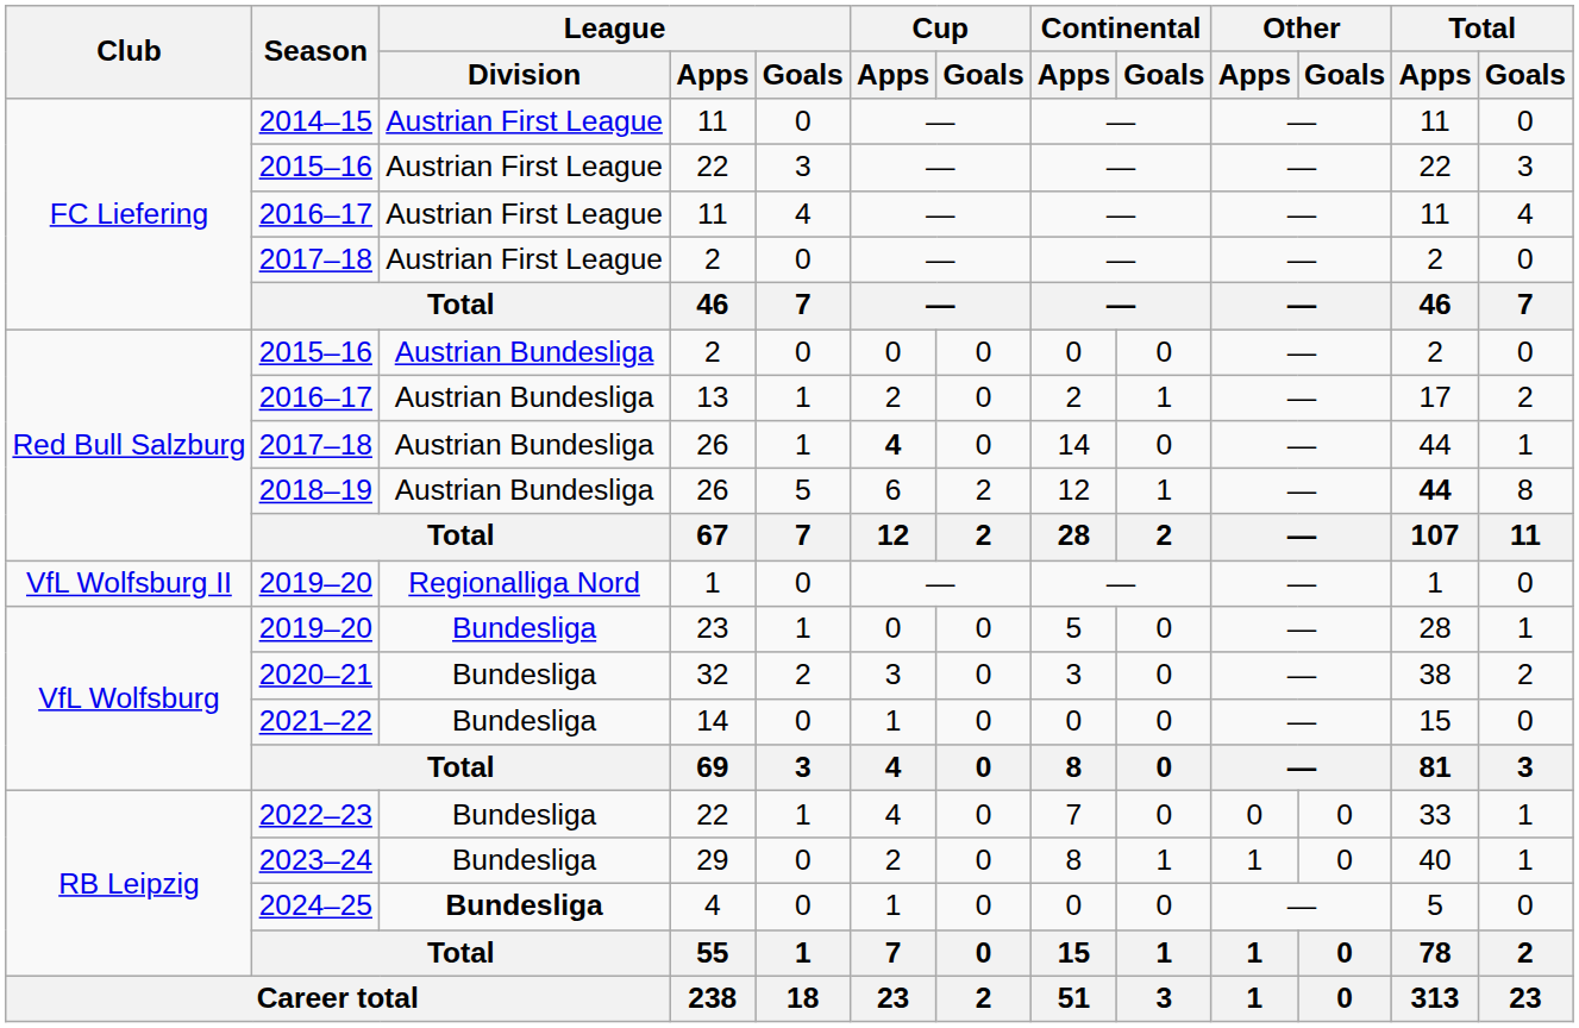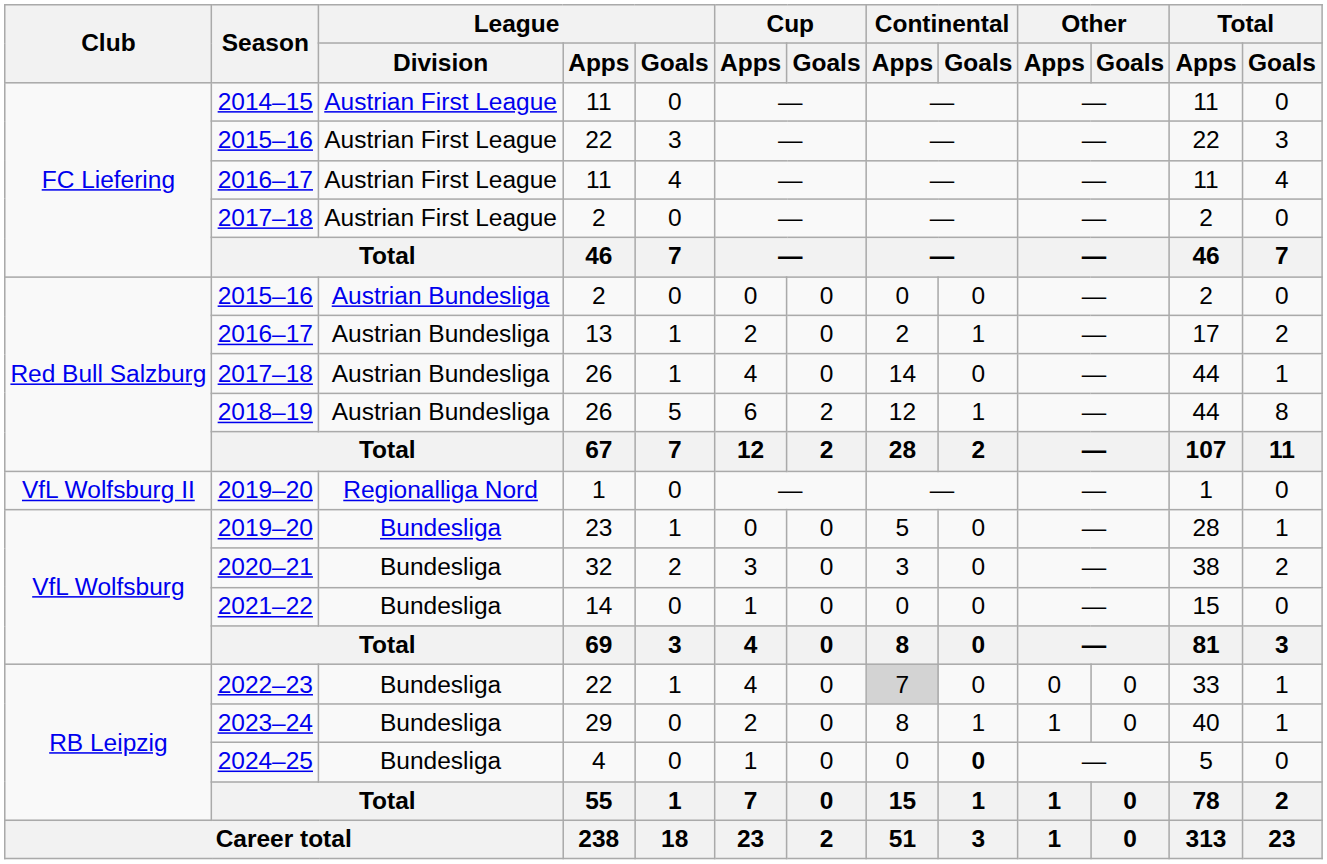2017–18 / 26 | Cup / Apps: bold -> normal
2018–19 | Total / Apps: bold -> normal
2022–23 | Continental / Apps: no background -> lightgrey background
2024–25 | League / Division: bold -> normal
2024–25 | Continental / Goals: normal -> bold
